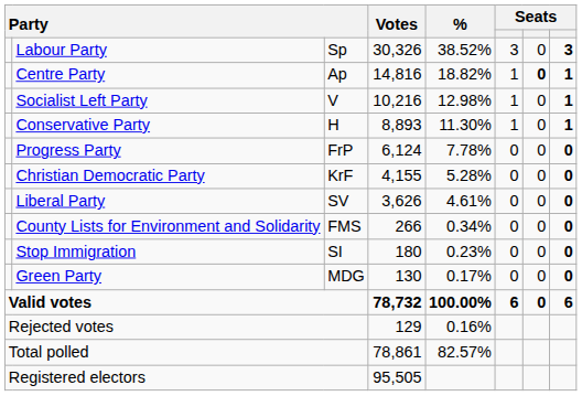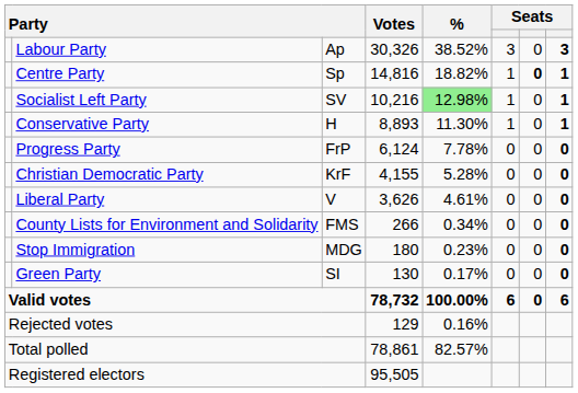Labour Party | column 3: Sp -> Ap
Centre Party | column 3: Ap -> Sp
Socialist Left Party | column 3: V -> SV
Socialist Left Party | %: no background -> lightgreen background
Liberal Party | column 3: SV -> V
Stop Immigration | column 3: SI -> MDG
Green Party | column 3: MDG -> SI
